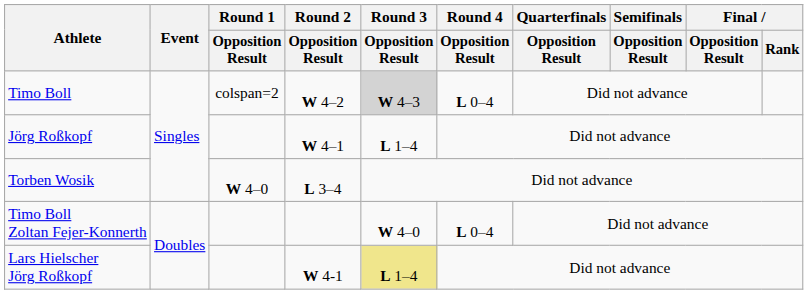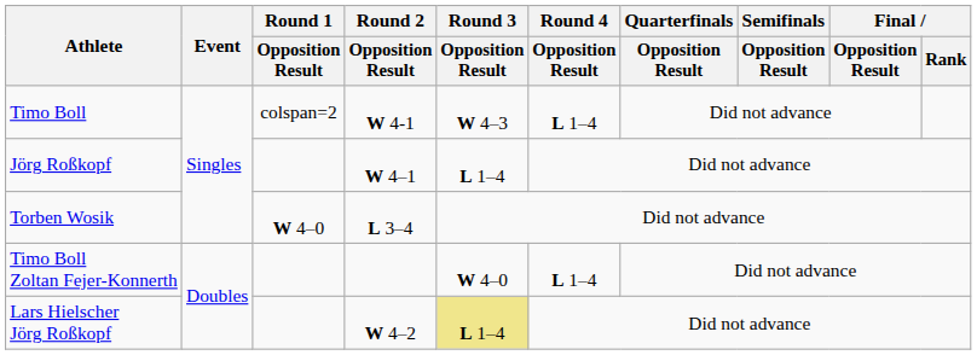Timo Boll | Round 2 / Opposition Result: W 4–2 -> W 4-1
Timo Boll | Round 3 / Opposition Result: lightgrey background -> no background
Timo Boll | Round 4 / Opposition Result: L 0–4 -> L 1–4
Timo Boll Zoltan Fejer-Konnerth | Round 4 / Opposition Result: L 0–4 -> L 1–4
Lars Hielscher Jörg Roßkopf | Round 2 / Opposition Result: W 4-1 -> W 4–2
